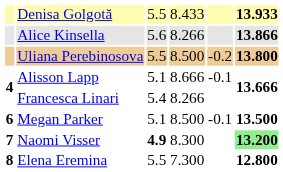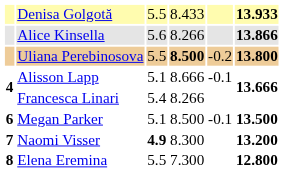Uliana Perebinosova | column 4: normal -> bold
Naomi Visser | column 6: lightgreen background -> no background
